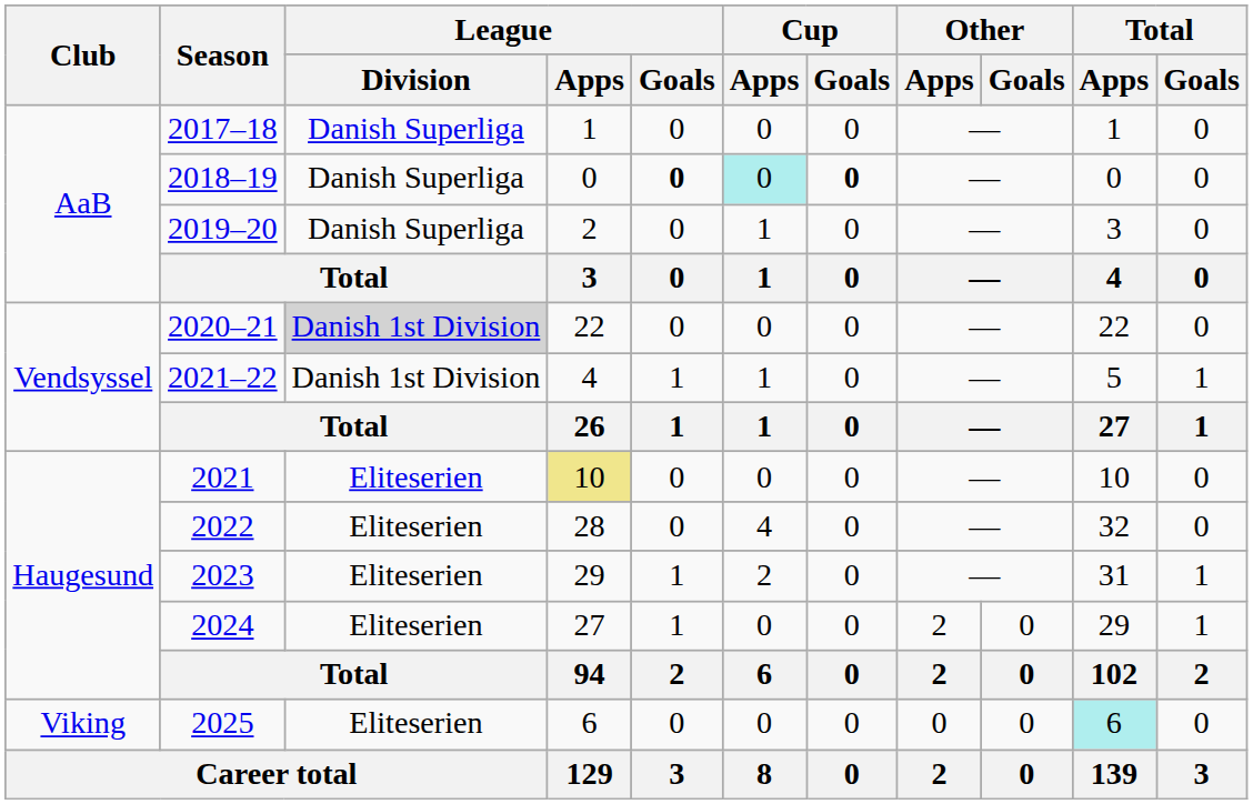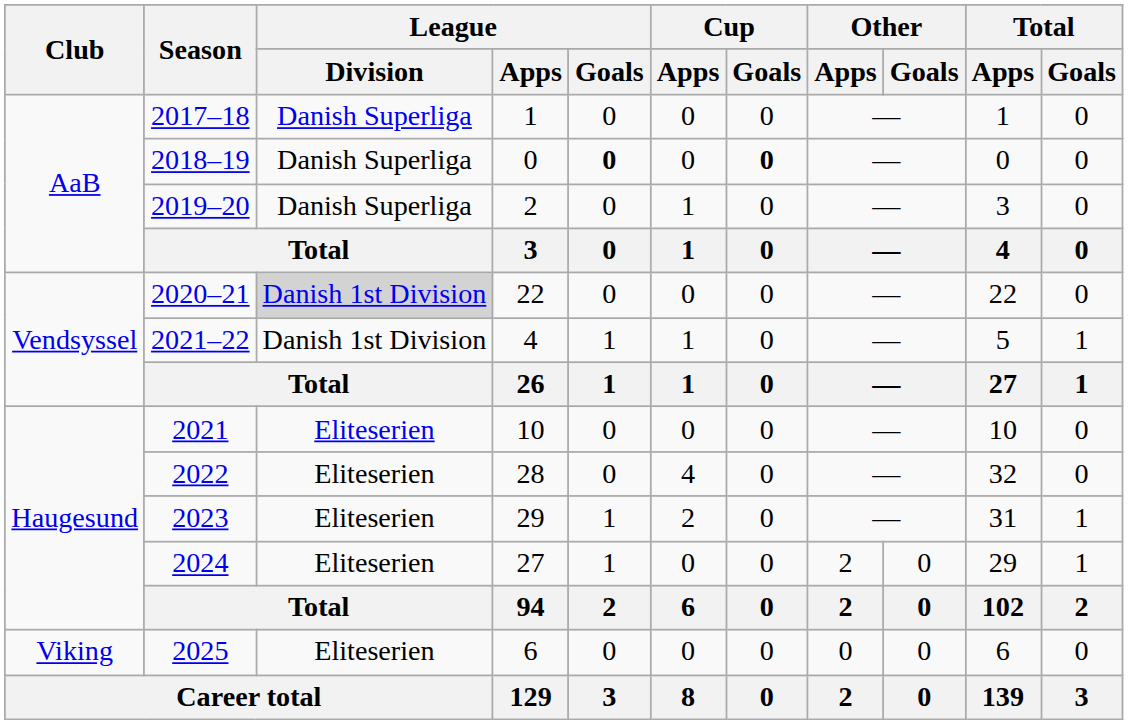2018–19 | Cup / Apps: paleturquoise background -> no background
2021 | League / Apps: khaki background -> no background
2025 | Total / Apps: paleturquoise background -> no background
